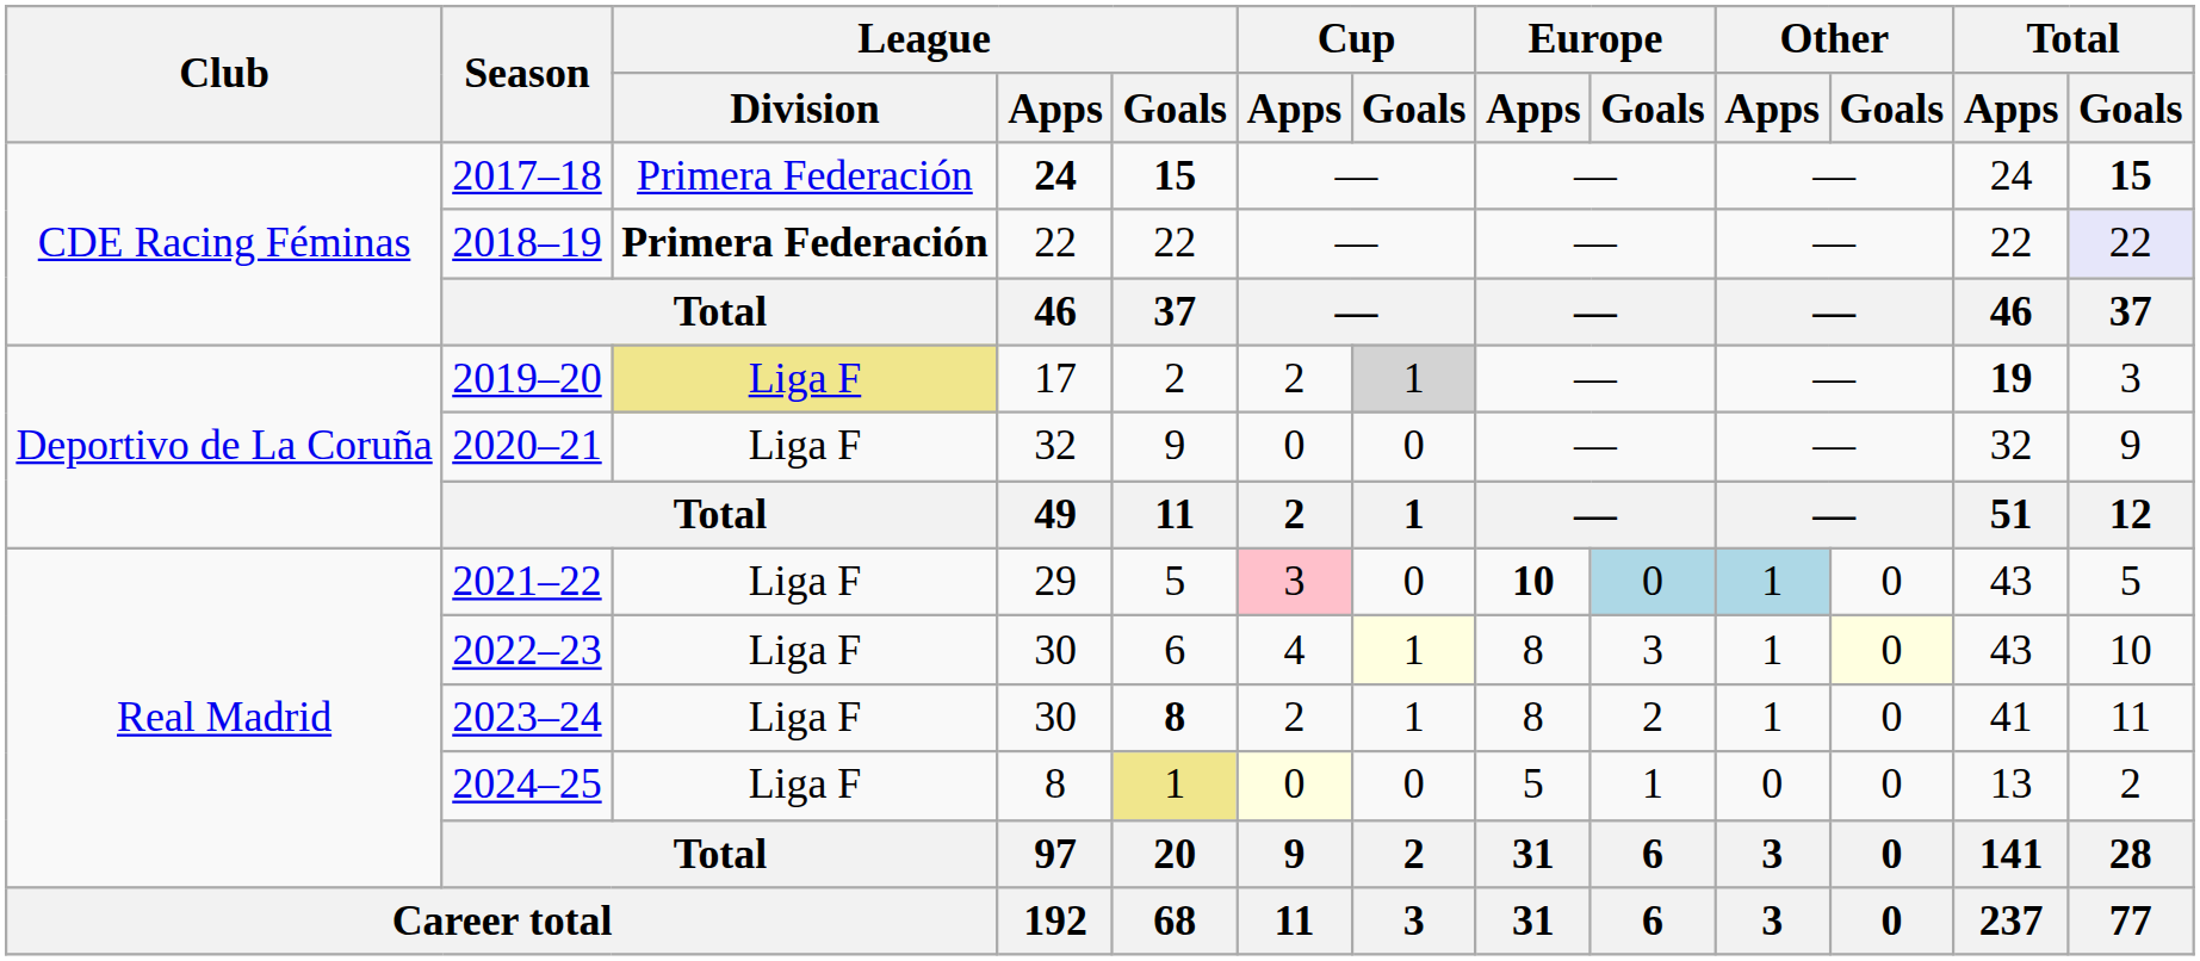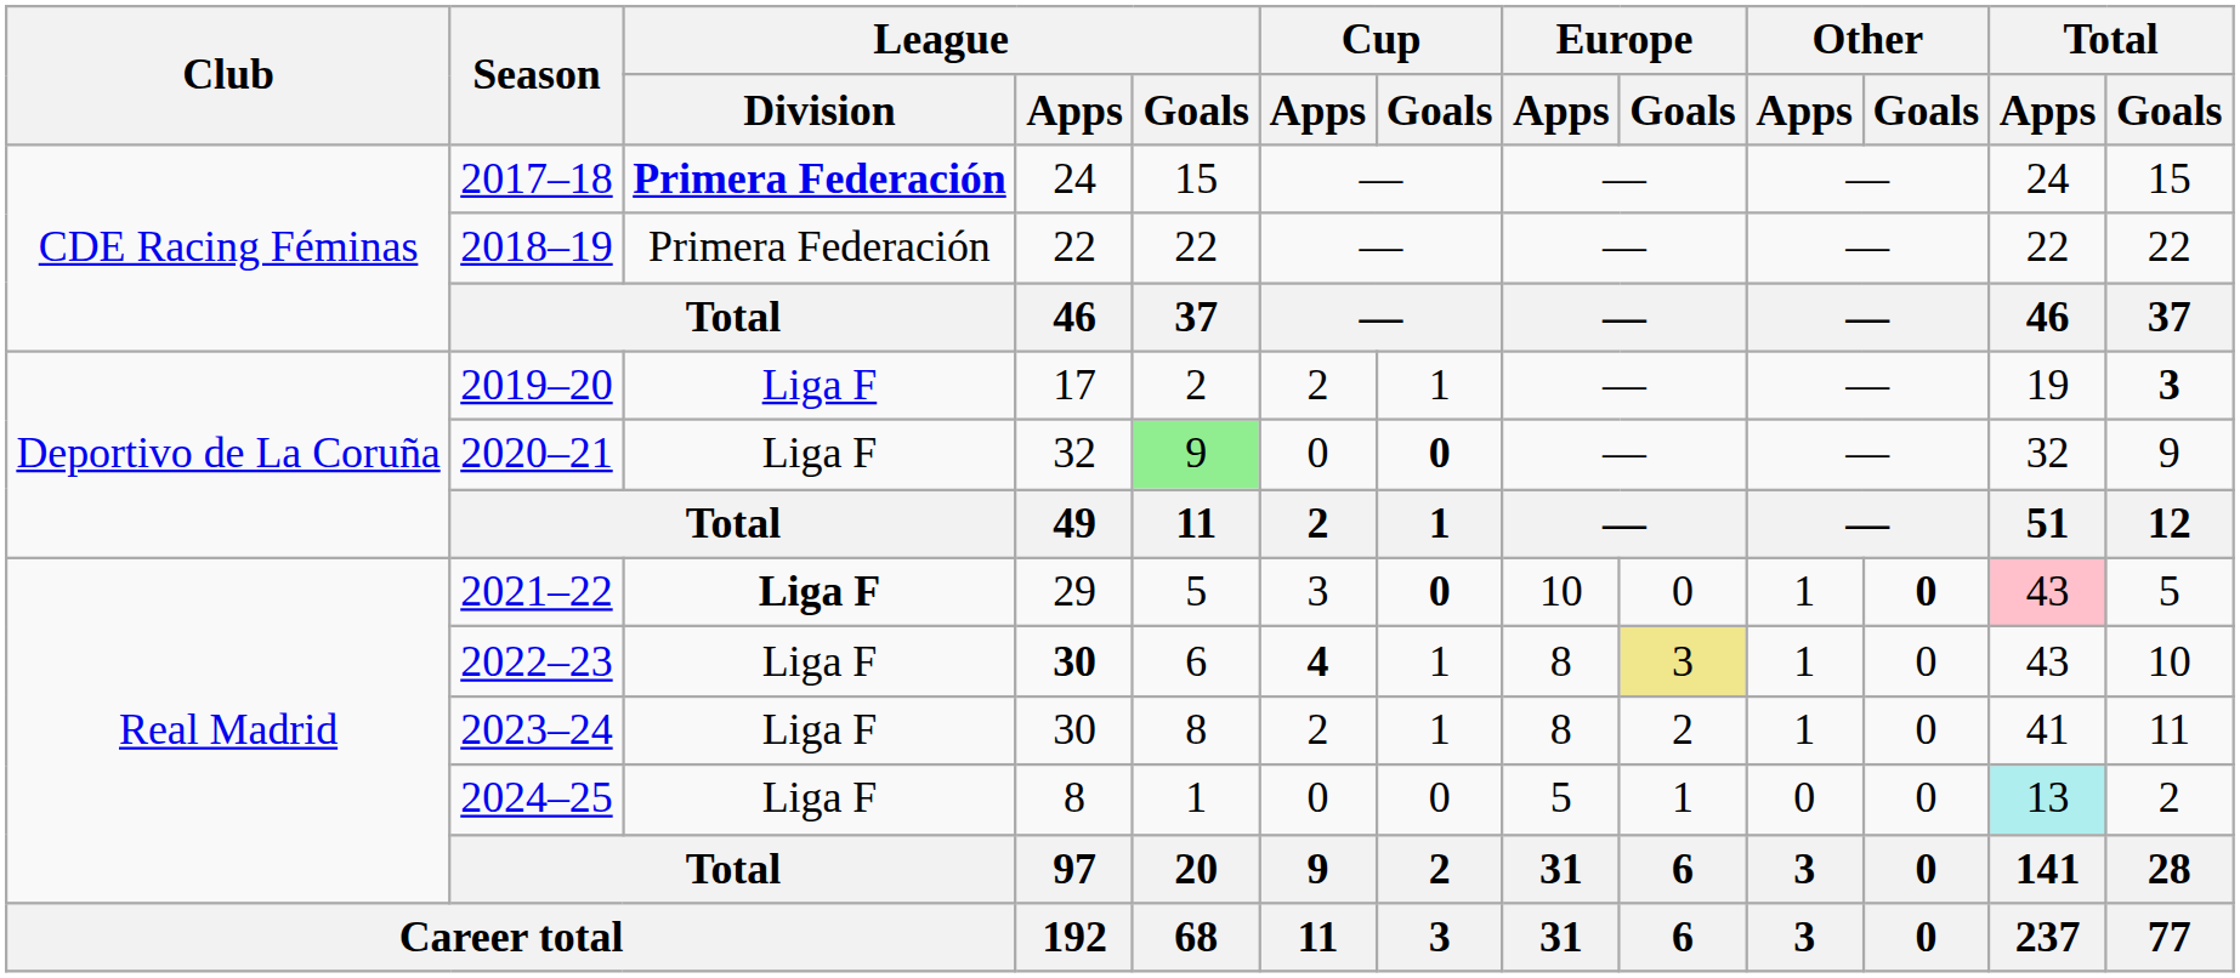2017–18 | League / Division: normal -> bold
2017–18 | League / Apps: bold -> normal
2017–18 | League / Goals: bold -> normal
2017–18 | Total / Goals: bold -> normal
2018–19 | League / Division: bold -> normal
2018–19 | Total / Goals: lavender background -> no background
2019–20 | League / Division: khaki background -> no background
2019–20 | Cup / Goals: lightgrey background -> no background
2019–20 | Total / Apps: bold -> normal
2019–20 | Total / Goals: normal -> bold
2020–21 | League / Goals: no background -> lightgreen background
2020–21 | Cup / Goals: normal -> bold
2021–22 | League / Division: normal -> bold
2021–22 | Cup / Apps: pink background -> no background
2021–22 | Cup / Goals: normal -> bold
2021–22 | Europe / Apps: bold -> normal
2021–22 | Europe / Goals: lightblue background -> no background
2021–22 | Other / Apps: lightblue background -> no background
2021–22 | Other / Goals: normal -> bold
2021–22 | Total / Apps: no background -> pink background
2022–23 | League / Apps: normal -> bold
2022–23 | Cup / Apps: normal -> bold
2022–23 | Cup / Goals: lightyellow background -> no background
2022–23 | Europe / Goals: no background -> khaki background
2022–23 | Other / Goals: lightyellow background -> no background
2023–24 | League / Goals: bold -> normal
2024–25 | League / Goals: khaki background -> no background
2024–25 | Cup / Apps: lightyellow background -> no background
2024–25 | Total / Apps: no background -> paleturquoise background
